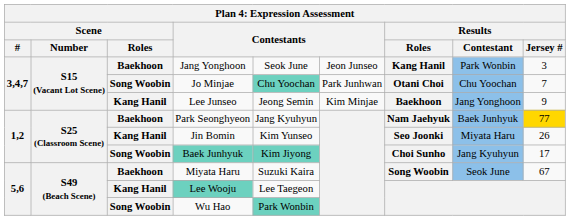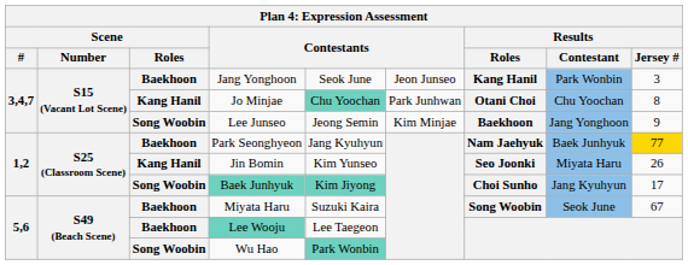Jo Minjae | Scene / Roles: Song Woobin -> Kang Hanil
Jo Minjae | Results / Jersey #: 7 -> 8
Lee Junseo | Scene / Roles: Kang Hanil -> Song Woobin
Lee Wooju | Scene / Roles: Kang Hanil -> Baekhoon
